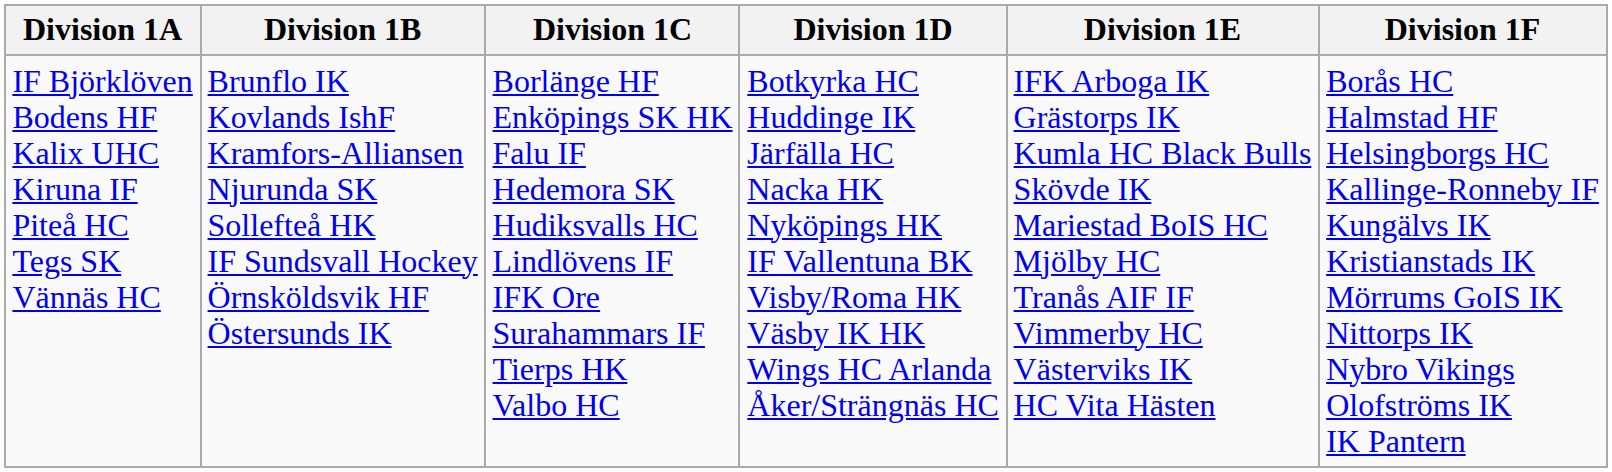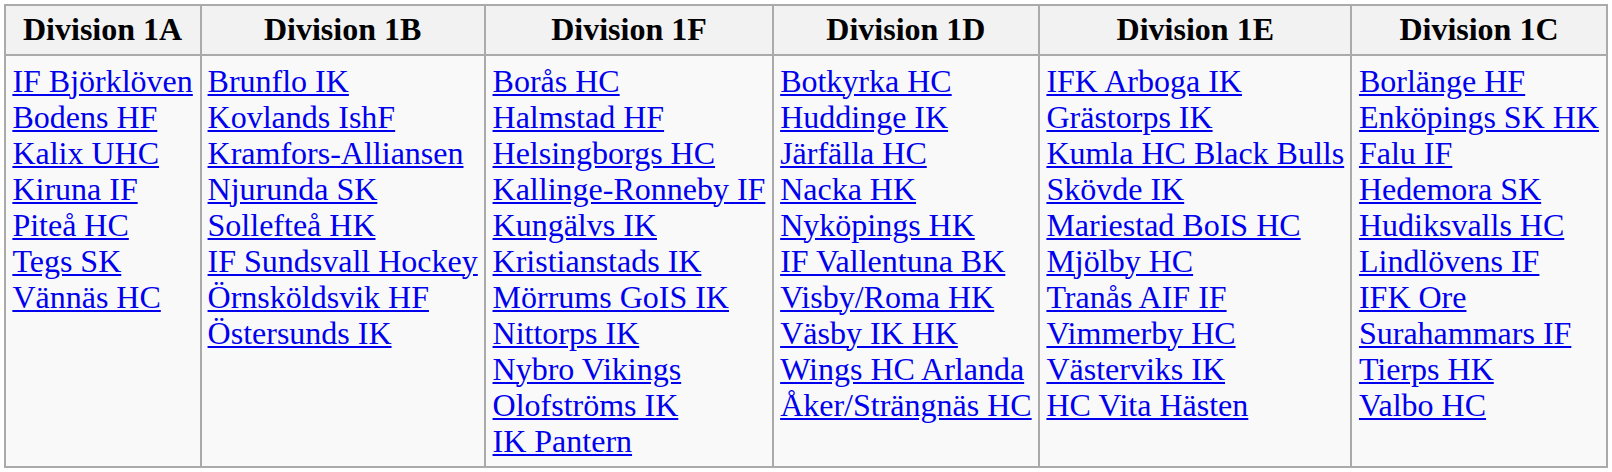columns swapped: Division 1C <-> Division 1F
